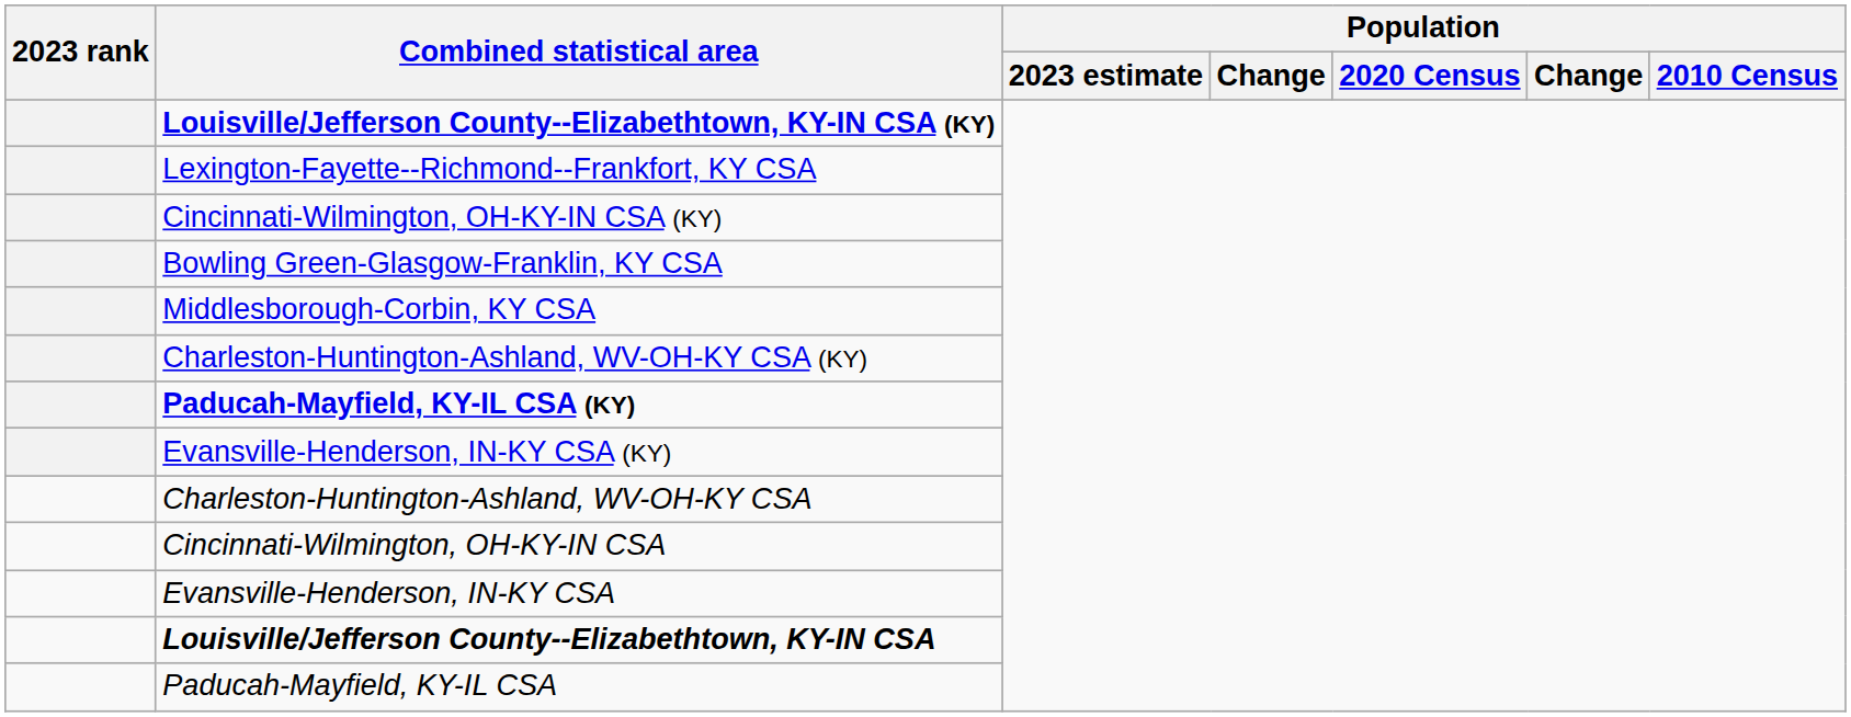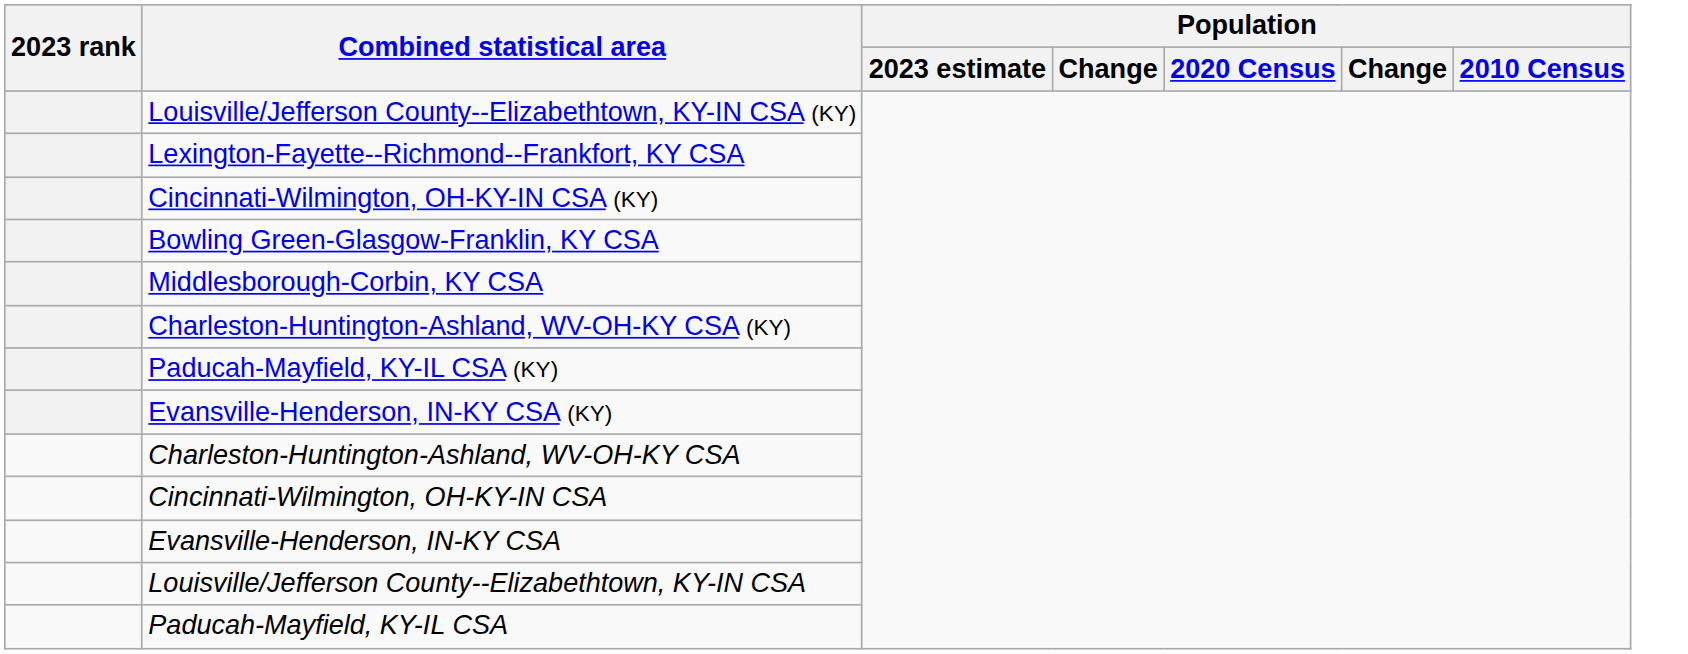Louisville/Jefferson County--Elizabethtown, KY-IN CSA (KY) | Combined statistical area: bold -> normal
Paducah-Mayfield, KY-IL CSA (KY) | Combined statistical area: bold -> normal
Louisville/Jefferson County--Elizabethtown, KY-IN CSA | Combined statistical area: bold -> normal
